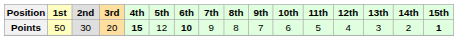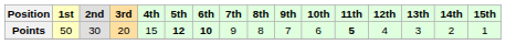Points | 4th: bold -> normal
Points | 5th: normal -> bold
Points | 11th: normal -> bold
Points | 15th: bold -> normal
